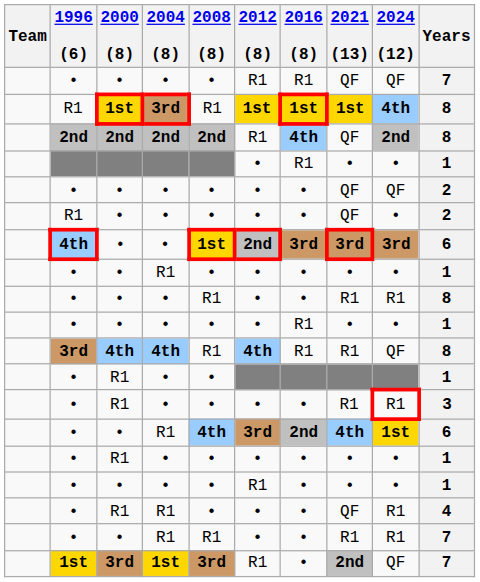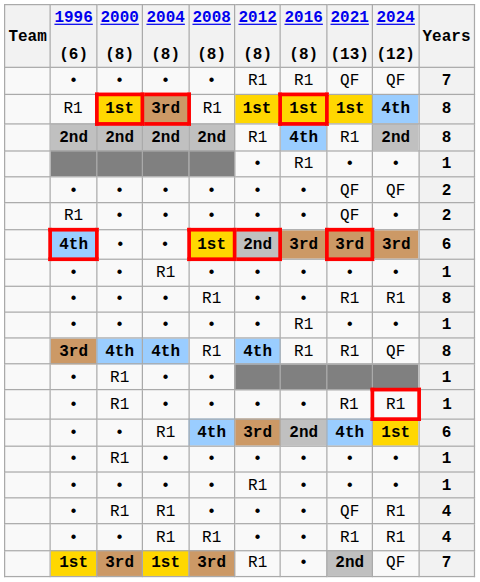row 4 | 2021 (13): QF -> R1
row 14 | Years: 3 -> 1
row 19 | Years: 7 -> 4
